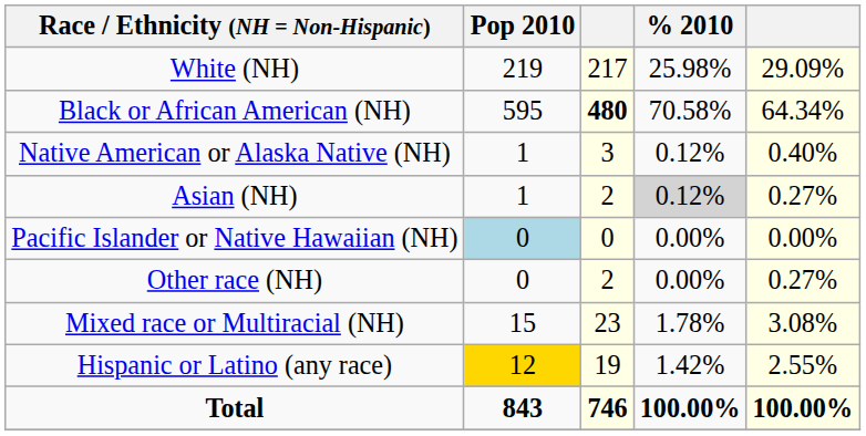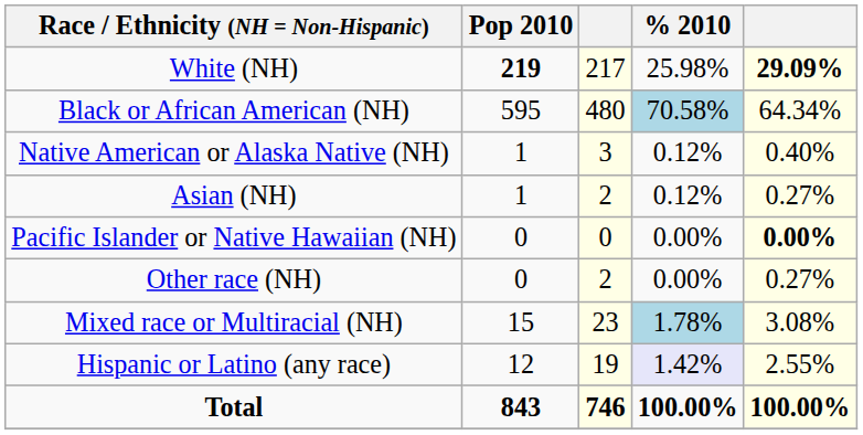White (NH) | Pop 2010: normal -> bold
White (NH) | column 5: normal -> bold
Black or African American (NH) | column 3: bold -> normal
Black or African American (NH) | % 2010: no background -> lightblue background
Asian (NH) | % 2010: lightgrey background -> no background
Pacific Islander or Native Hawaiian (NH) | Pop 2010: lightblue background -> no background
Pacific Islander or Native Hawaiian (NH) | column 5: normal -> bold
Mixed race or Multiracial (NH) | % 2010: no background -> lightblue background
Hispanic or Latino (any race) | Pop 2010: gold background -> no background
Hispanic or Latino (any race) | % 2010: no background -> lavender background
